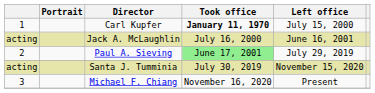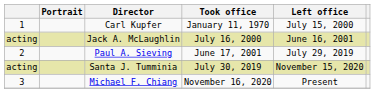Carl Kupfer | Took office: bold -> normal
Paul A. Sieving | Took office: lightgreen background -> no background
